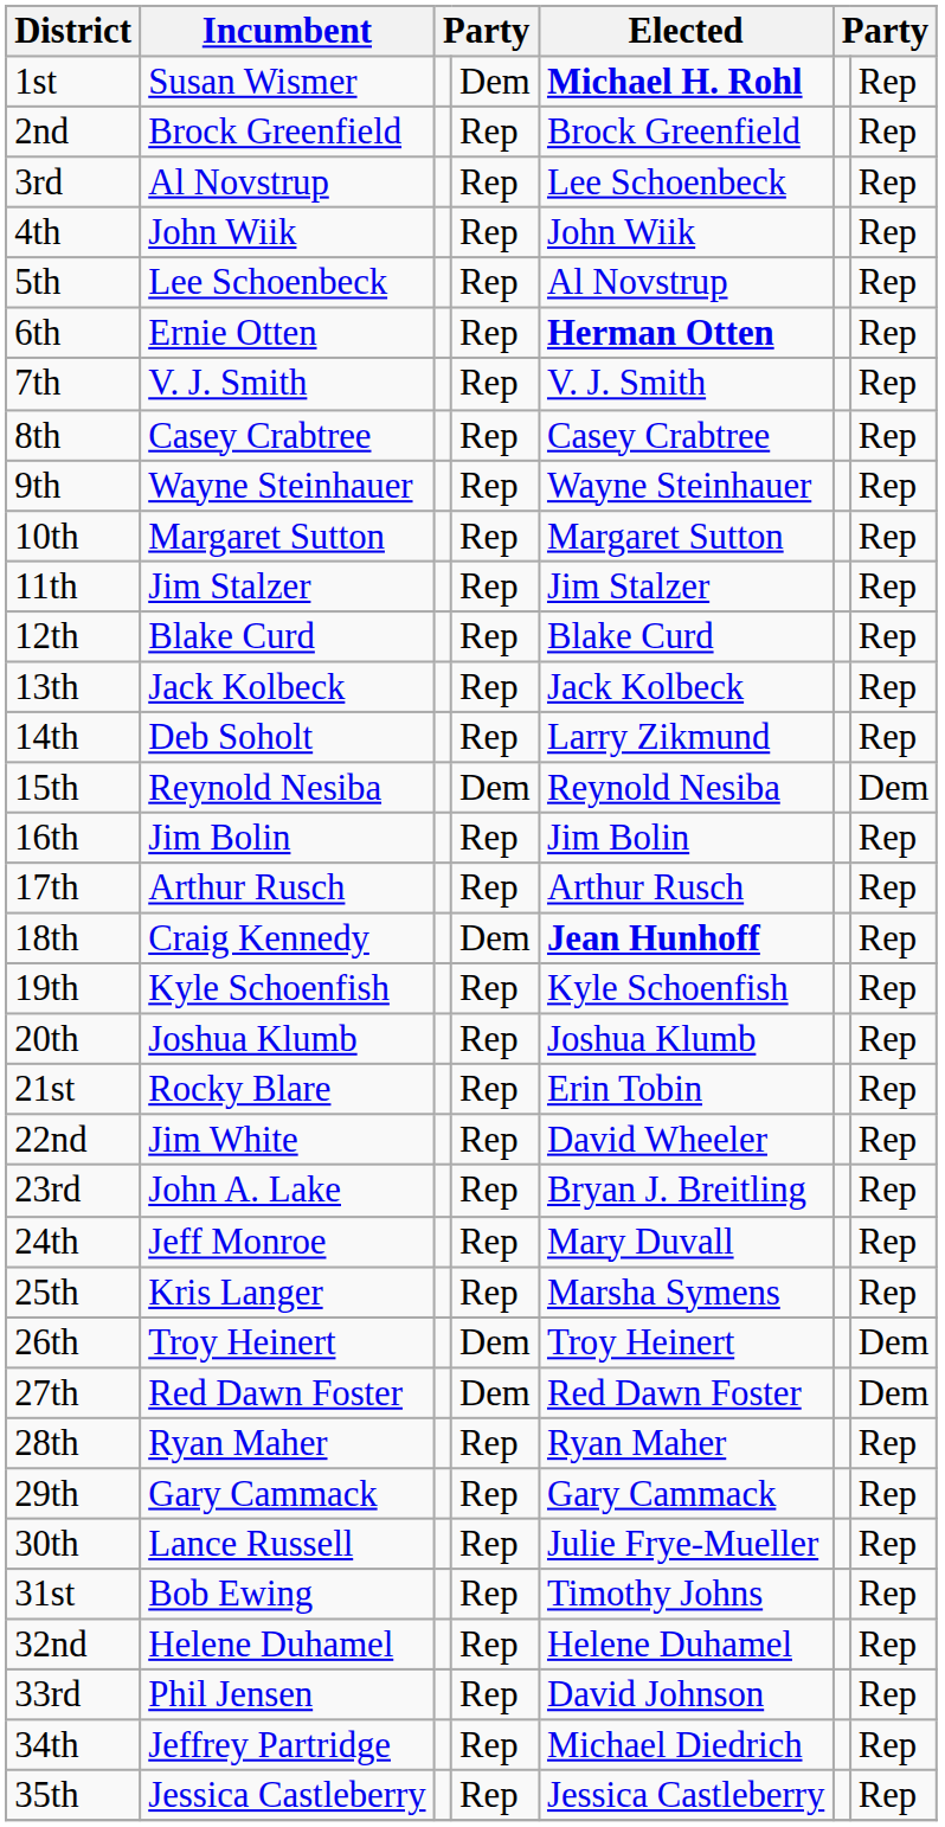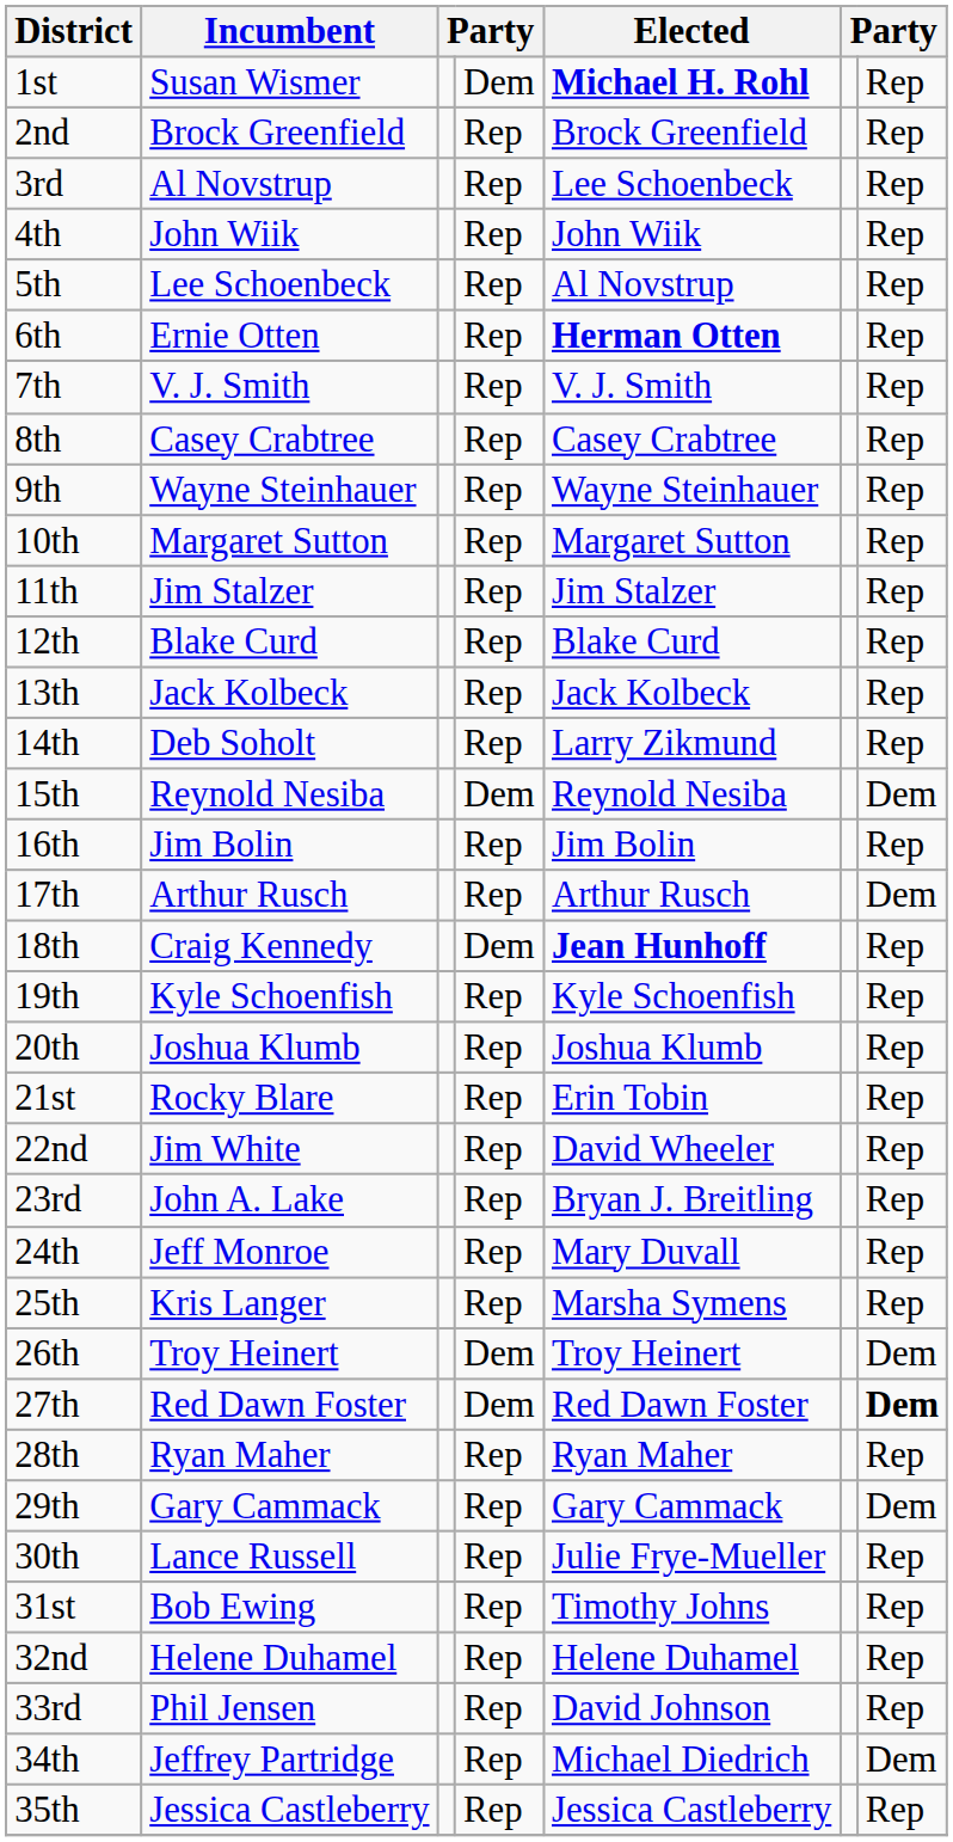17th | column 7: Rep -> Dem
27th | column 7: normal -> bold
29th | column 7: Rep -> Dem
34th | column 7: Rep -> Dem
